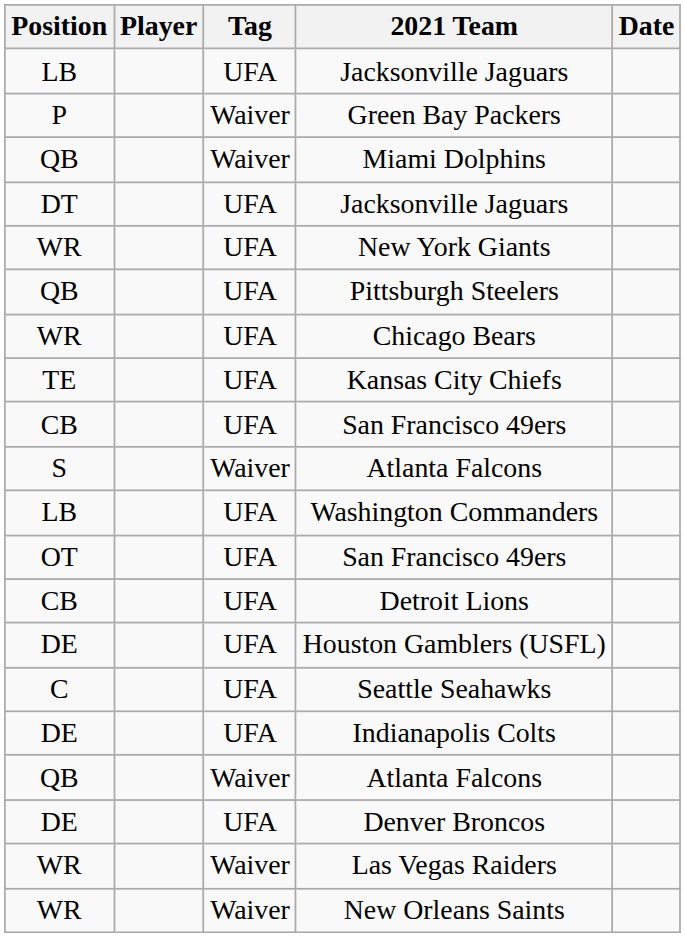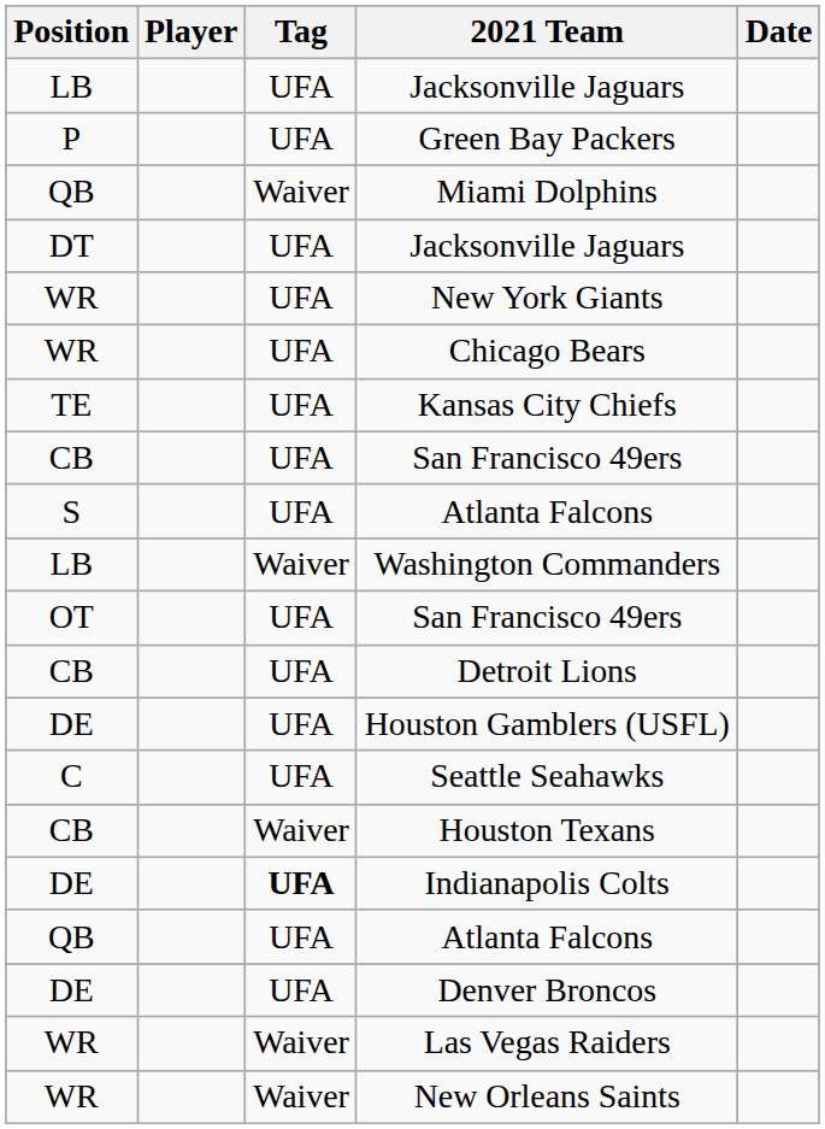Green Bay Packers | Tag: Waiver -> UFA
- row: QB | UFA | Pittsburgh Steelers
S / Atlanta Falcons | Tag: Waiver -> UFA
Washington Commanders | Tag: UFA -> Waiver
+ row: CB | Waiver | Houston Texans
Indianapolis Colts | Tag: normal -> bold
QB / Atlanta Falcons | Tag: Waiver -> UFA
